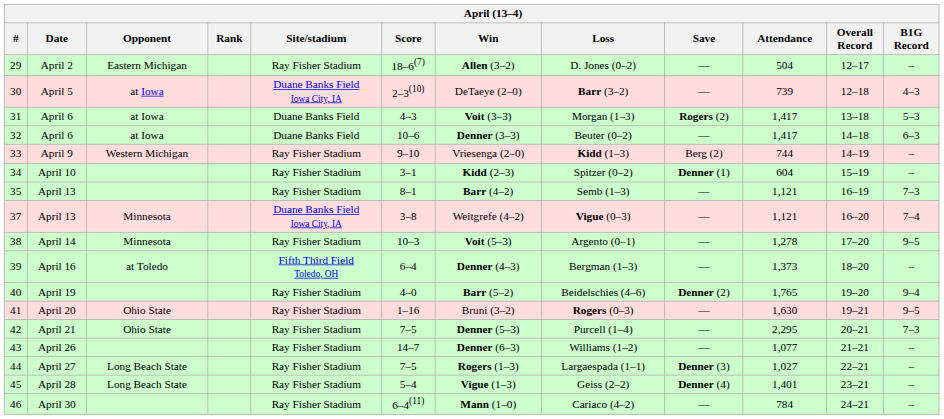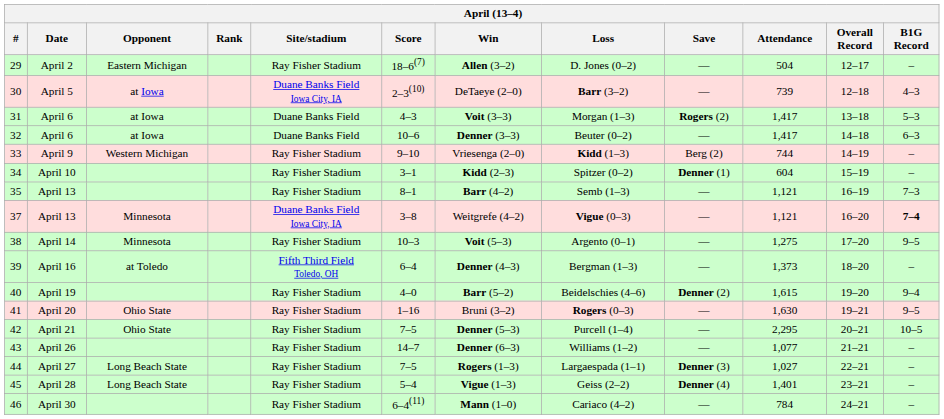37 | B1G Record: normal -> bold
38 | Attendance: 1,278 -> 1,275
40 | Attendance: 1,765 -> 1,615
42 | B1G Record: 7–3 -> 10–5
